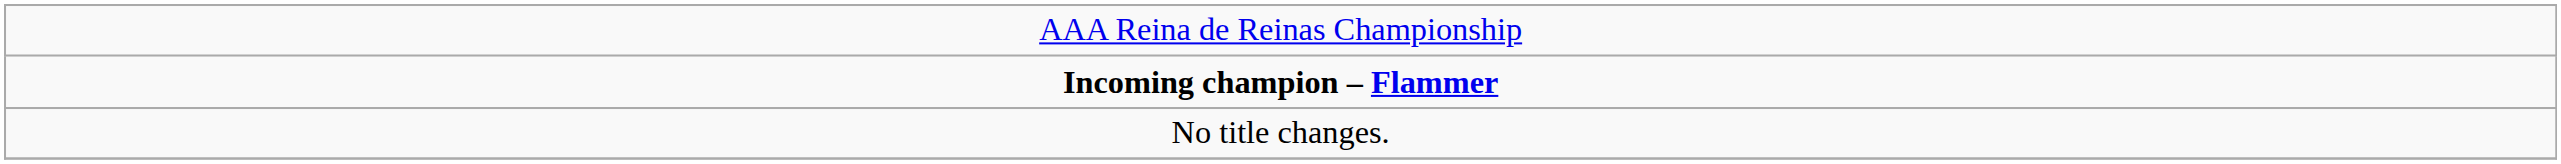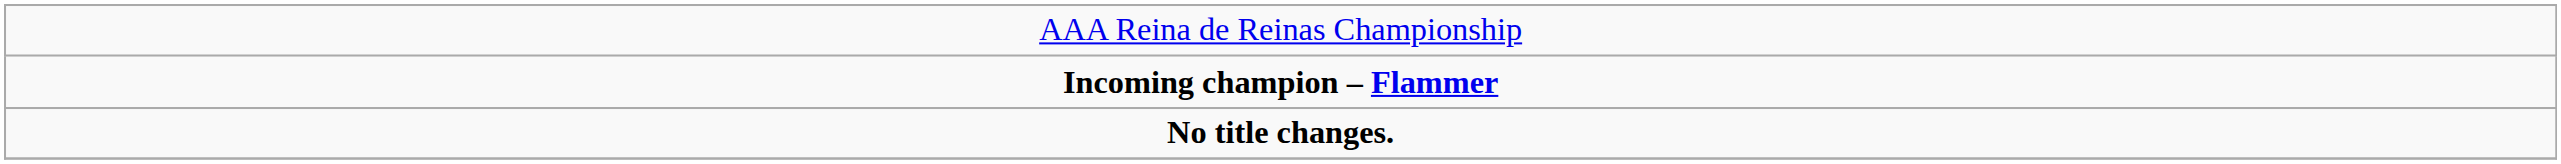No title changes. | column 1: normal -> bold
